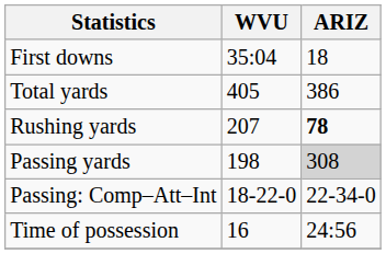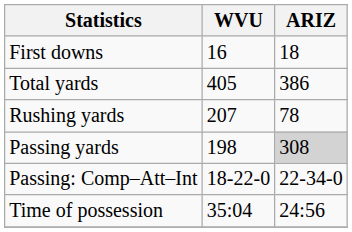First downs | WVU: 35:04 -> 16
Rushing yards | ARIZ: bold -> normal
Time of possession | WVU: 16 -> 35:04
